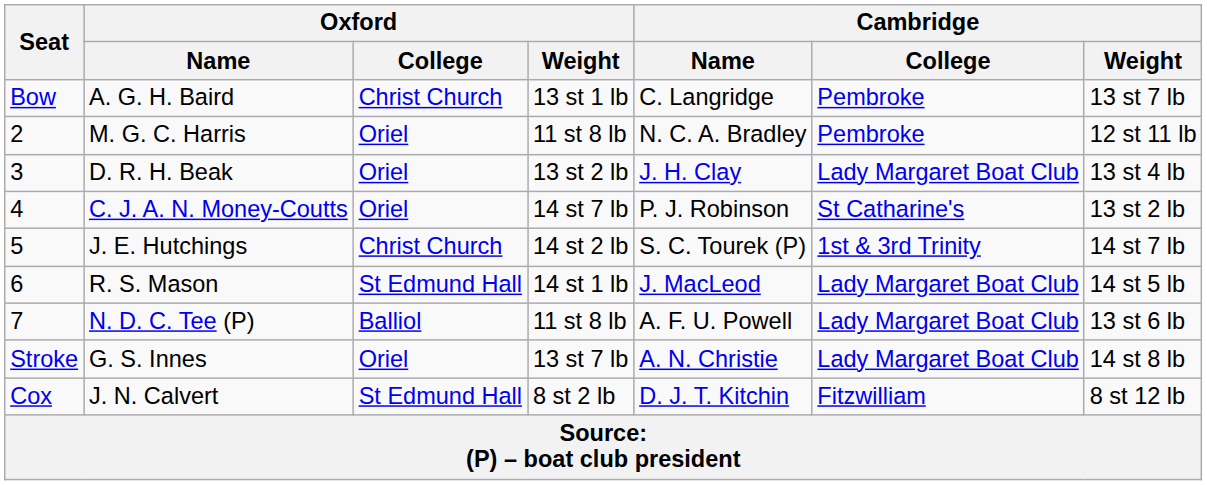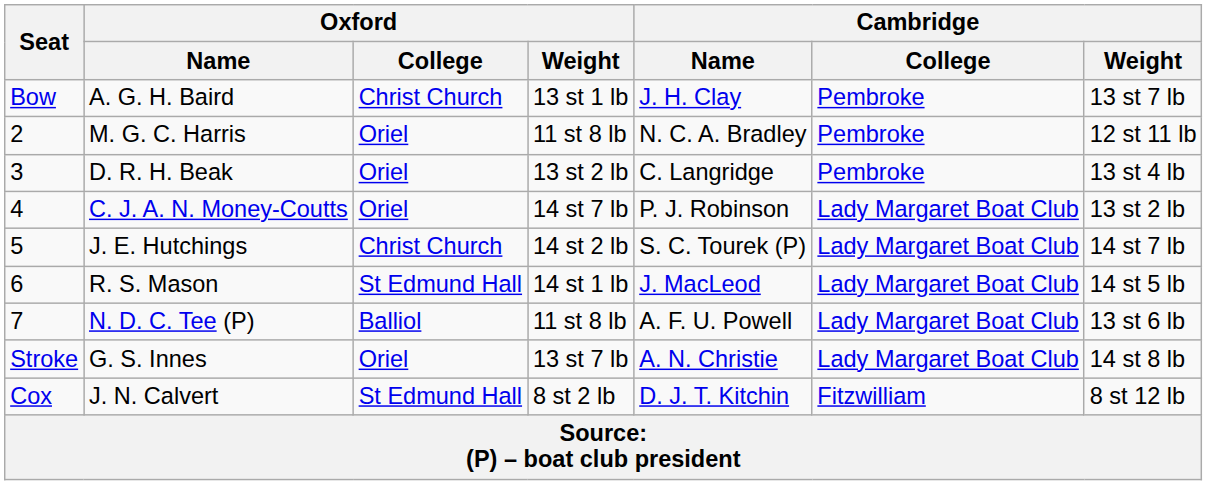A. G. H. Baird | Cambridge / Name: C. Langridge -> J. H. Clay
D. R. H. Beak | Cambridge / Name: J. H. Clay -> C. Langridge
D. R. H. Beak | Cambridge / College: Lady Margaret Boat Club -> Pembroke
C. J. A. N. Money-Coutts | Cambridge / College: St Catharine's -> Lady Margaret Boat Club
J. E. Hutchings | Cambridge / College: 1st & 3rd Trinity -> Lady Margaret Boat Club
